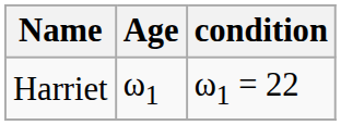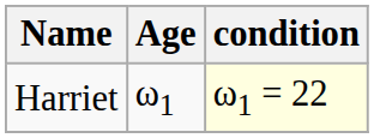Harriet | condition: no background -> lightyellow background
